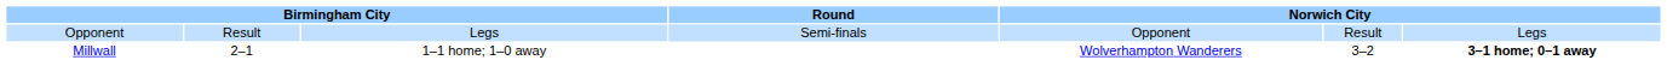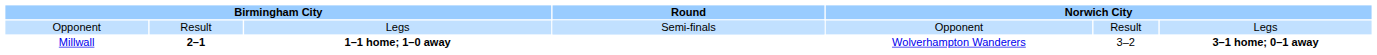Millwall | column 2: normal -> bold
Millwall | column 3: normal -> bold
